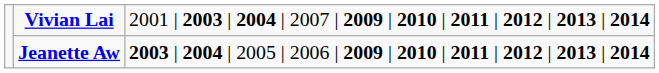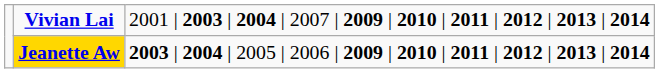Jeanette Aw | column 2: no background -> gold background
